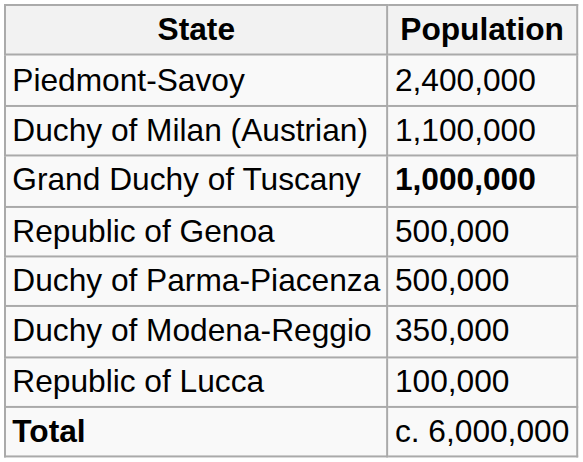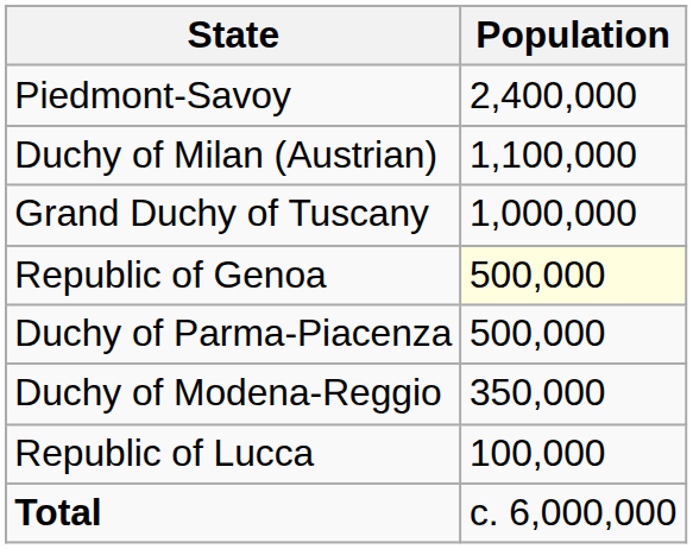Grand Duchy of Tuscany | Population: bold -> normal
Republic of Genoa | Population: no background -> lightyellow background
